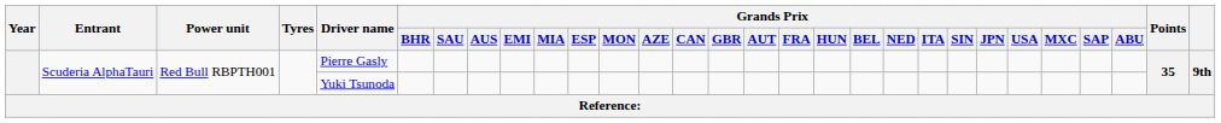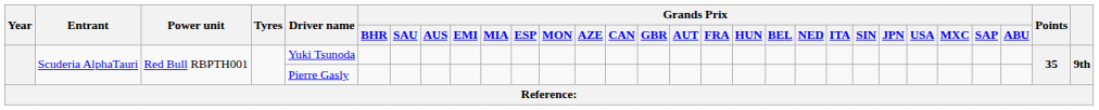row 3 | Driver name: Pierre Gasly -> Yuki Tsunoda
row 4 | Driver name: Yuki Tsunoda -> Pierre Gasly
